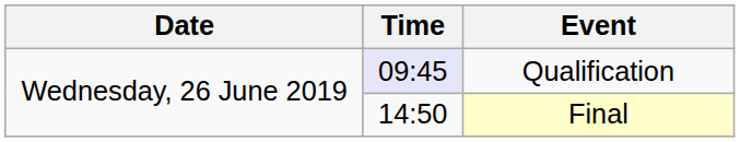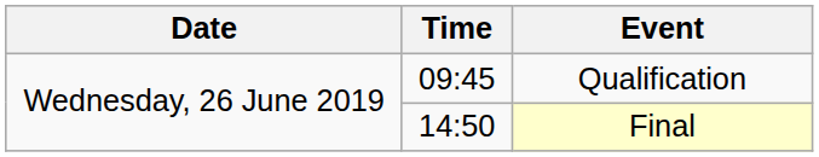Qualification | Time: lavender background -> no background
